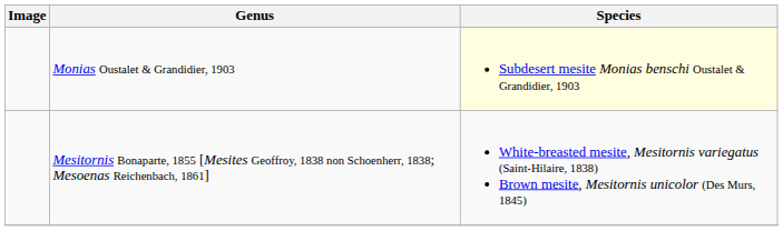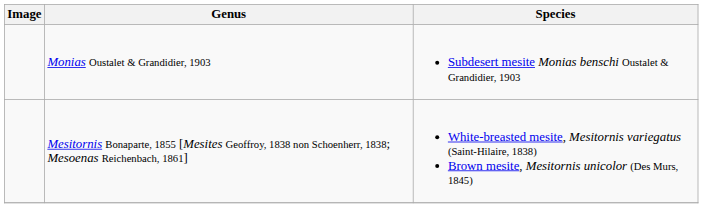Monias Oustalet & Grandidier, 1903 | Species: lightyellow background -> no background
